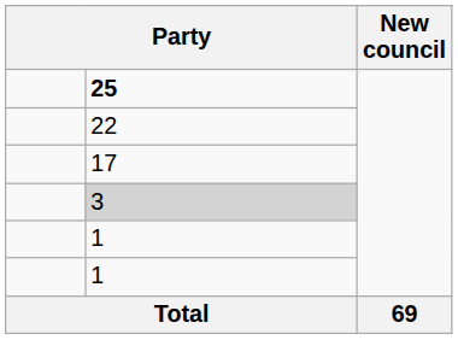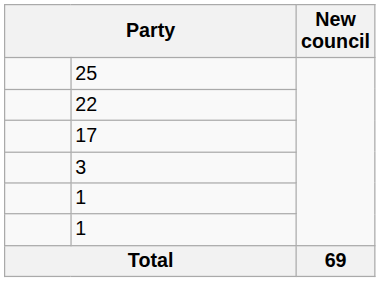25 | column 2: bold -> normal
3 | column 2: lightgrey background -> no background
